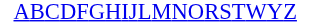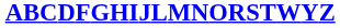row 1 | column 1: normal -> bold
